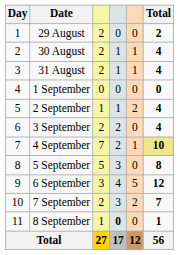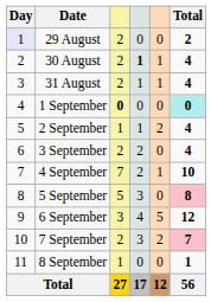29 August | Day: no background -> lavender background
30 August | column 4: normal -> bold
1 September | column 3: normal -> bold
1 September | Total: no background -> paleturquoise background
4 September | Total: khaki background -> no background
5 September | Total: no background -> pink background
7 September | Total: no background -> pink background
8 September | column 4: bold -> normal
